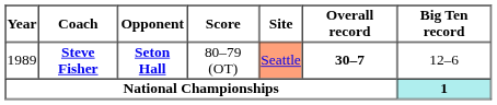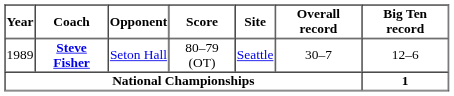1989 | Opponent: bold -> normal
1989 | Site: lightsalmon background -> no background
1989 | Overall record: bold -> normal
National Championships | Big Ten record: paleturquoise background -> no background
